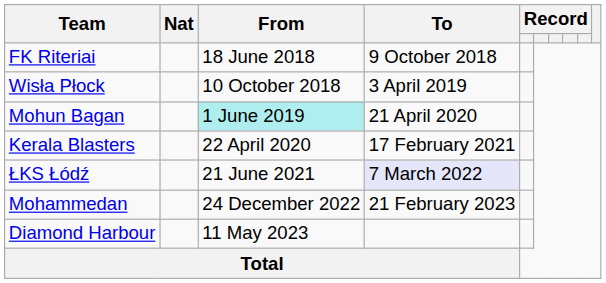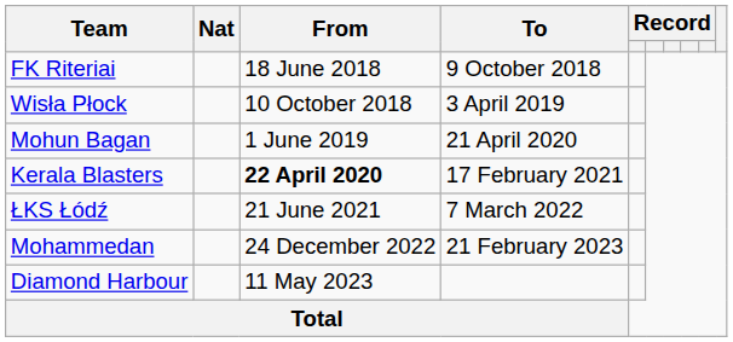Mohun Bagan | From: paleturquoise background -> no background
Kerala Blasters | From: normal -> bold
ŁKS Łódź | To: lavender background -> no background
